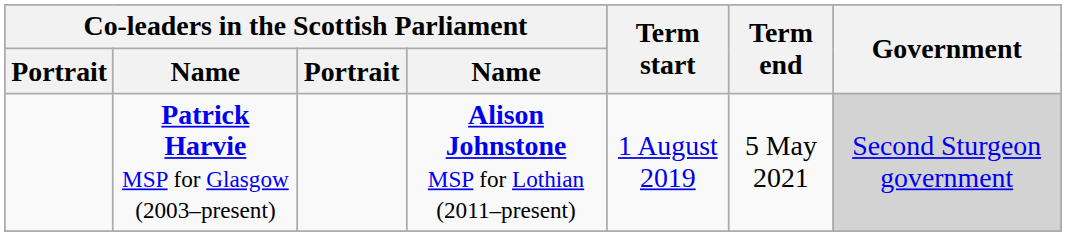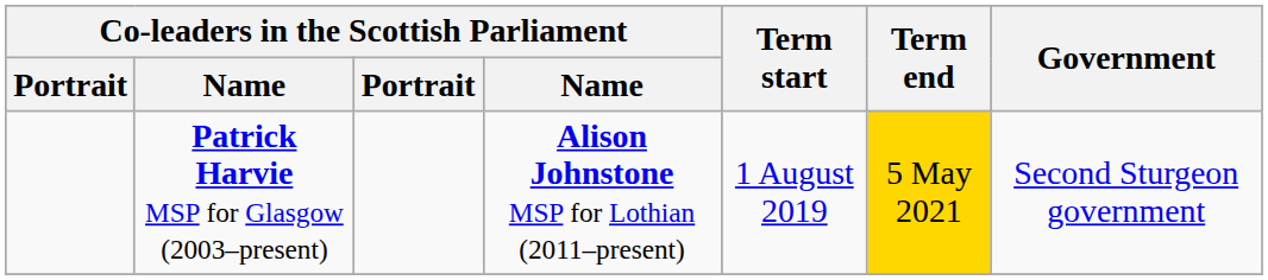Patrick Harvie MSP for Glasgow (2003–present) | Term end: no background -> gold background
Patrick Harvie MSP for Glasgow (2003–present) | Government: lightgrey background -> no background
